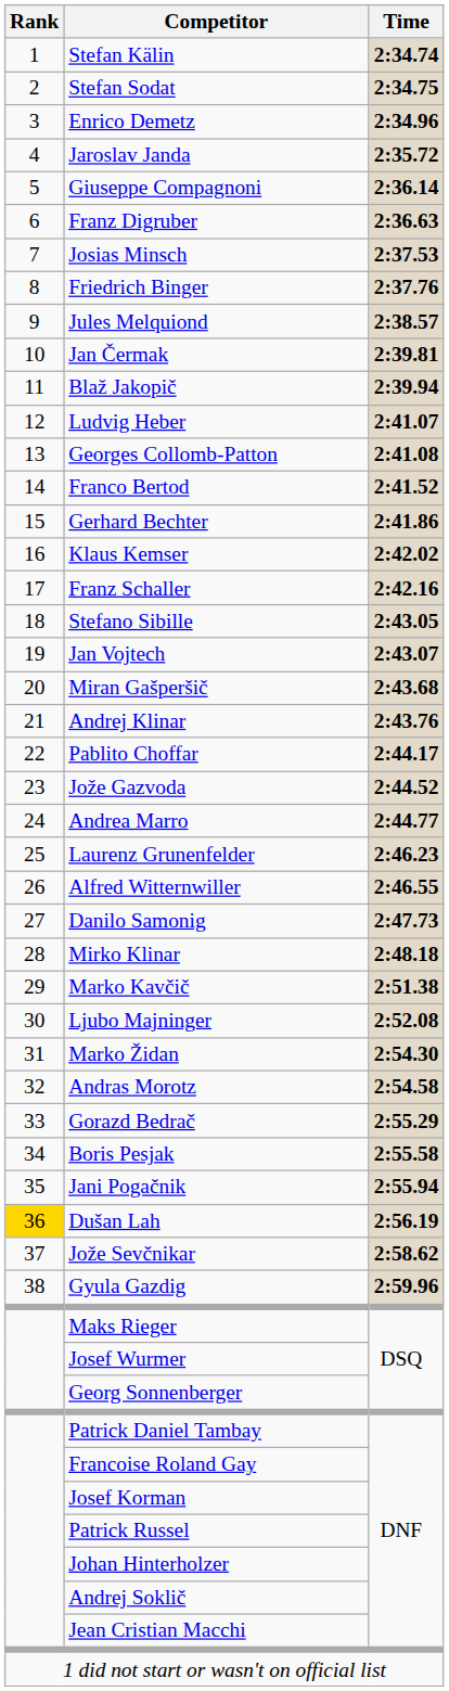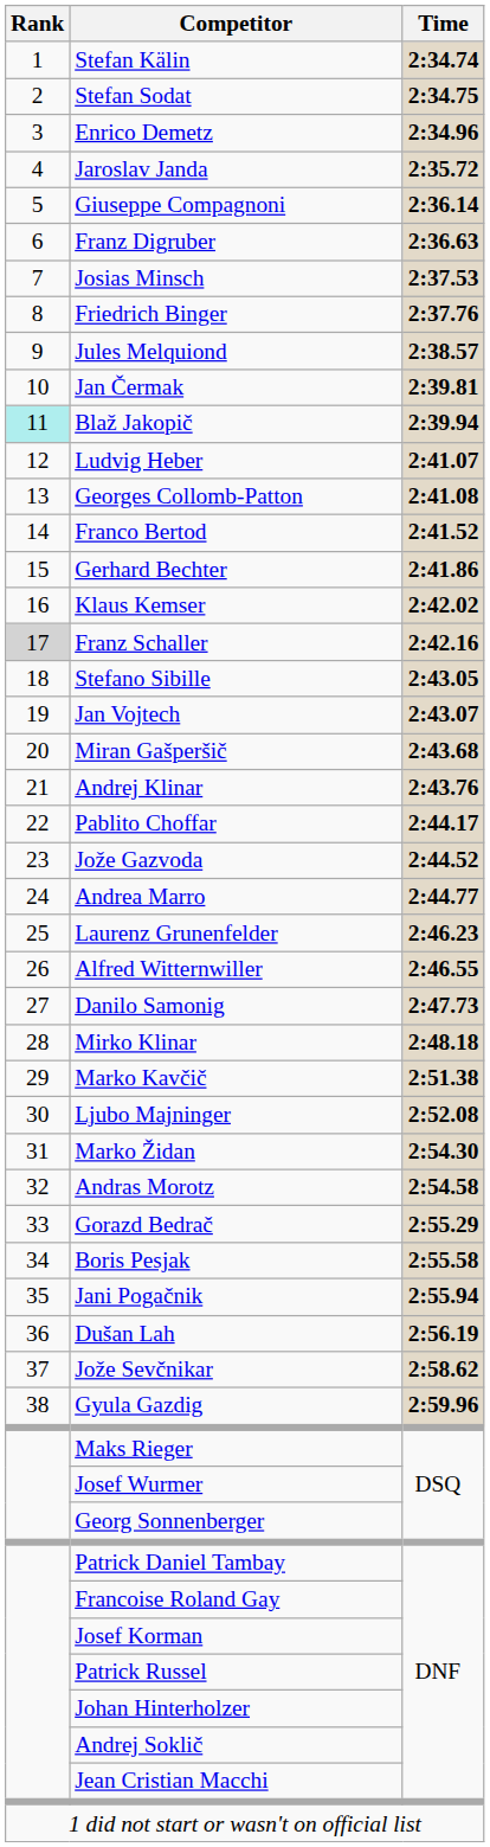Blaž Jakopič | Rank: no background -> paleturquoise background
Franz Schaller | Rank: no background -> lightgrey background
Dušan Lah | Rank: gold background -> no background
